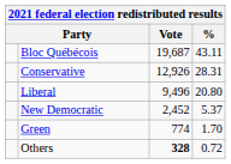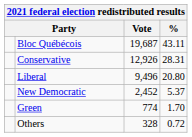Others | Vote: bold -> normal
